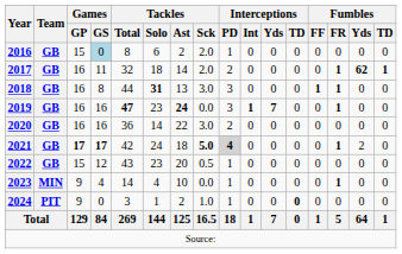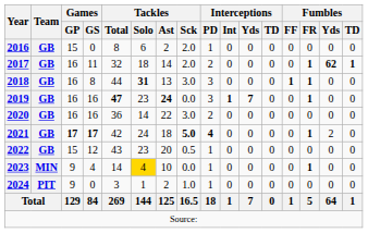2016 | Games / GS: lightblue background -> no background
2021 | Interceptions / PD: lightgrey background -> no background
2023 | Tackles / Solo: no background -> gold background
2024 | Interceptions / TD: bold -> normal
